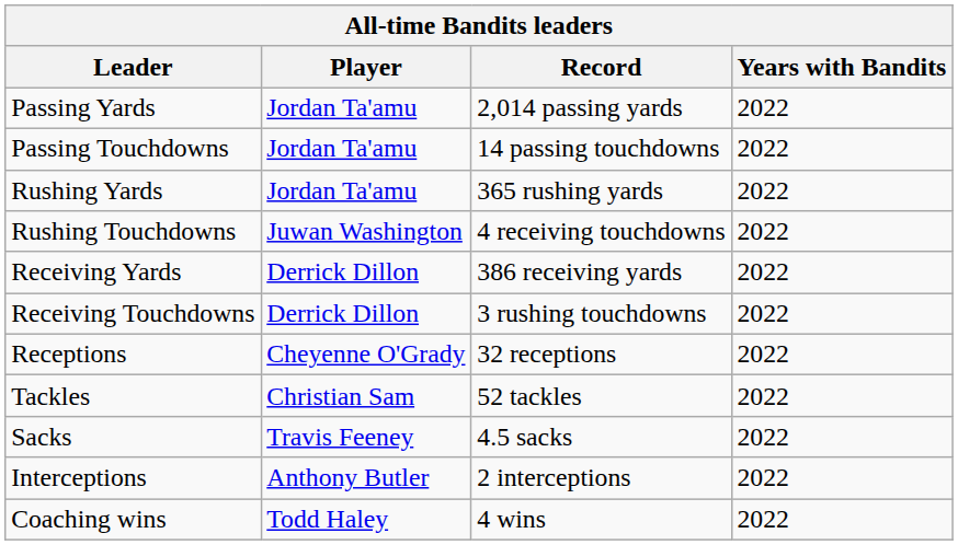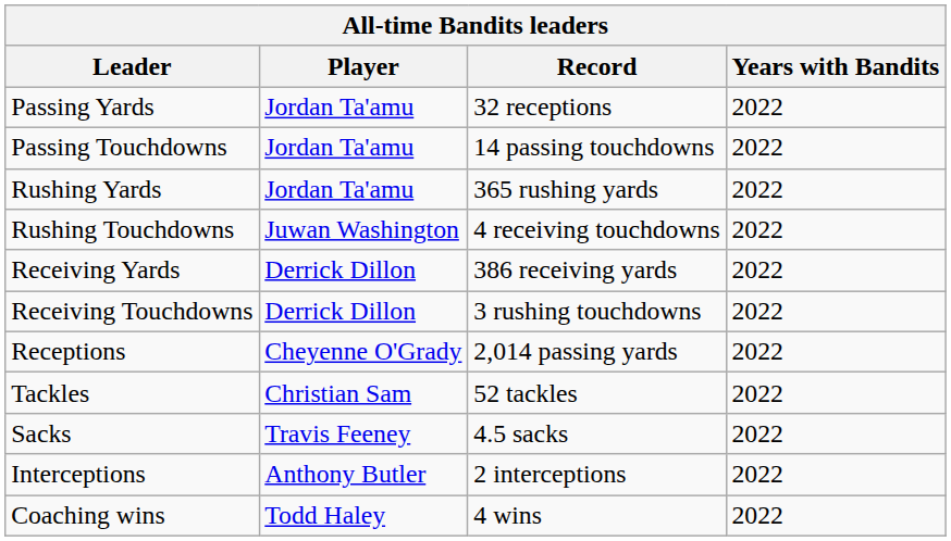Passing Yards | Record: 2,014 passing yards -> 32 receptions
Receptions | Record: 32 receptions -> 2,014 passing yards
